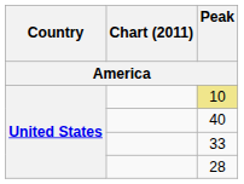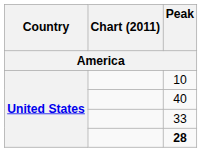10 | Peak: khaki background -> no background
28 | Peak: normal -> bold
